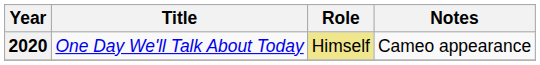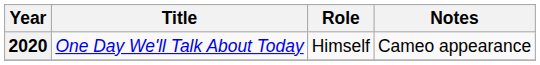2020 | Role: khaki background -> no background
